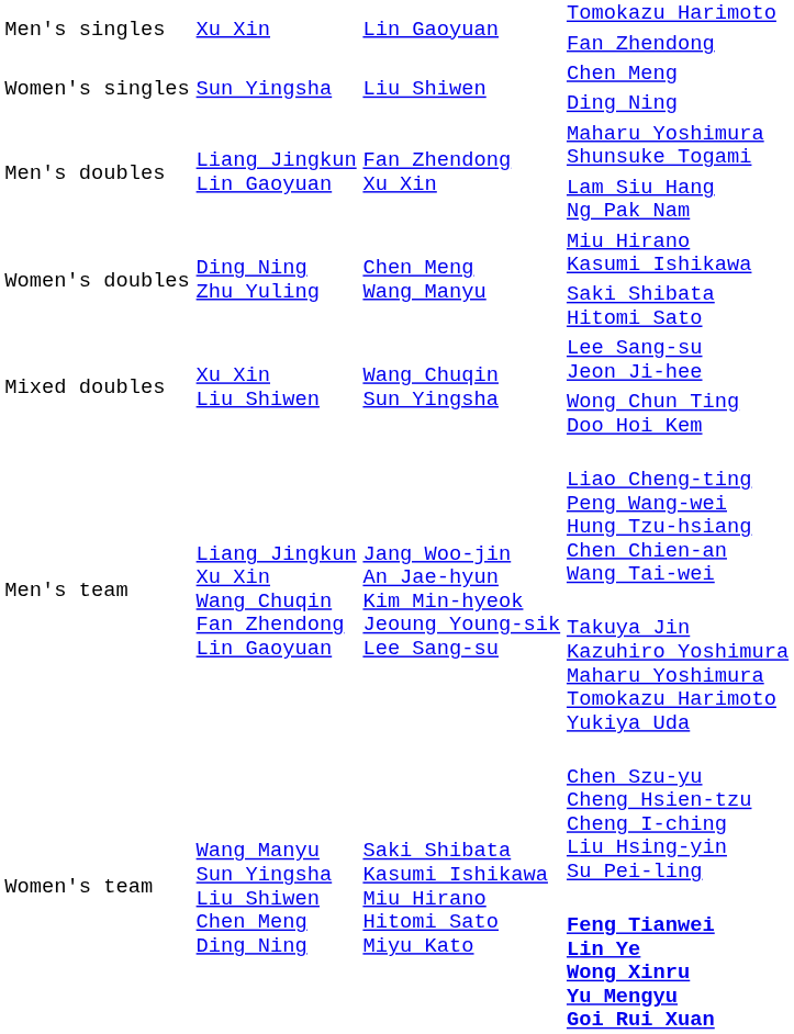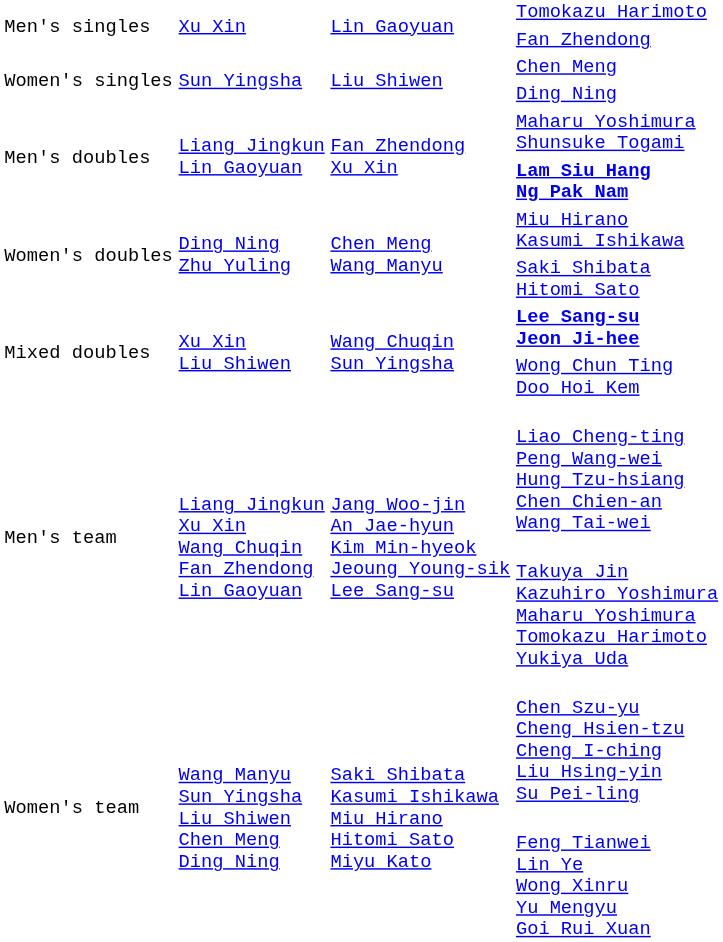Lam Siu Hang Ng Pak Nam | column 4: normal -> bold
Lee Sang-su Jeon Ji-hee | column 4: normal -> bold
Feng Tianwei Lin Ye Wong Xinru Yu Mengyu Goi Rui Xuan | column 4: bold -> normal
